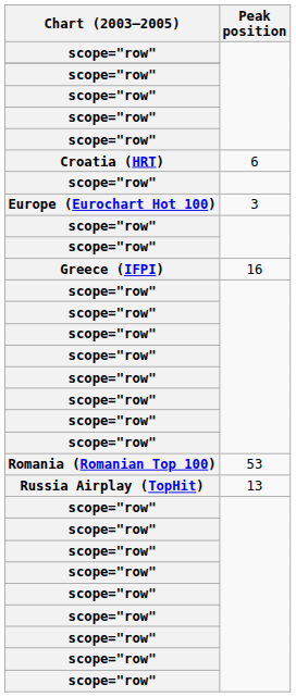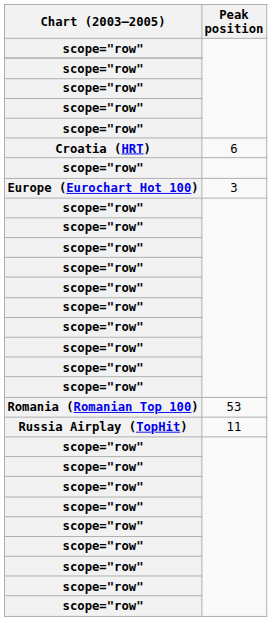- row: Greece (IFPI) | 16
Russia Airplay (TopHit) | Peak position: 13 -> 11
